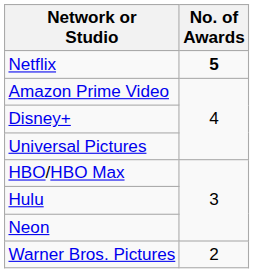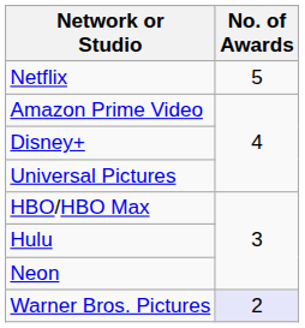Netflix | No. of Awards: bold -> normal
Warner Bros. Pictures | No. of Awards: no background -> lavender background
